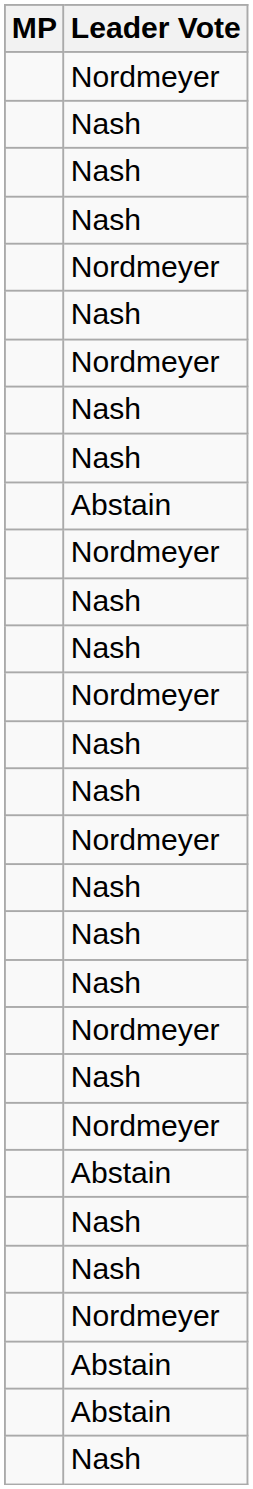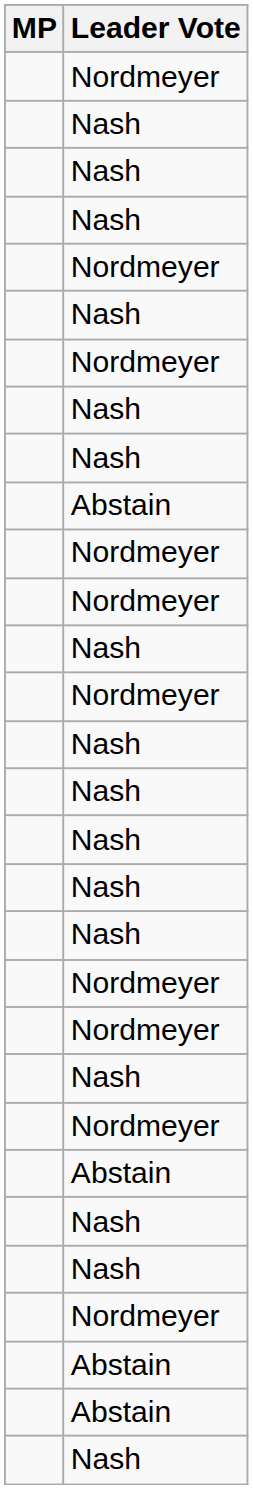row 13 | Leader Vote: Nash -> Nordmeyer
row 18 | Leader Vote: Nordmeyer -> Nash
row 21 | Leader Vote: Nash -> Nordmeyer
